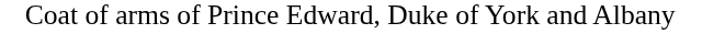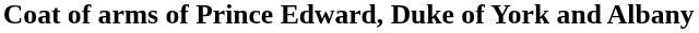row 1 | column 1: normal -> bold
